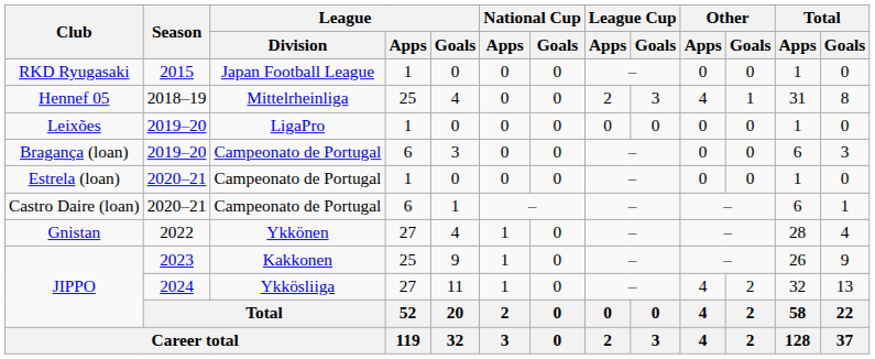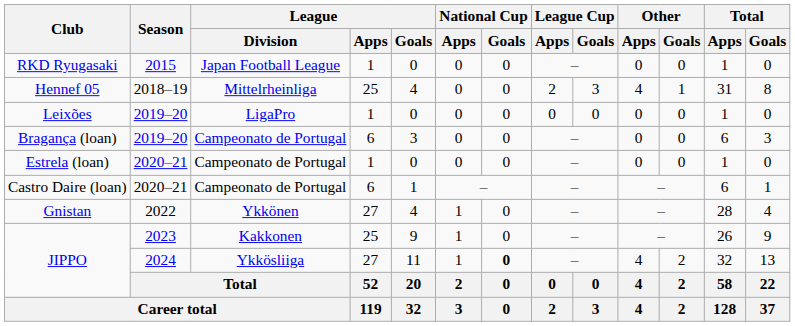JIPPO / 2024 | National Cup / Goals: normal -> bold
